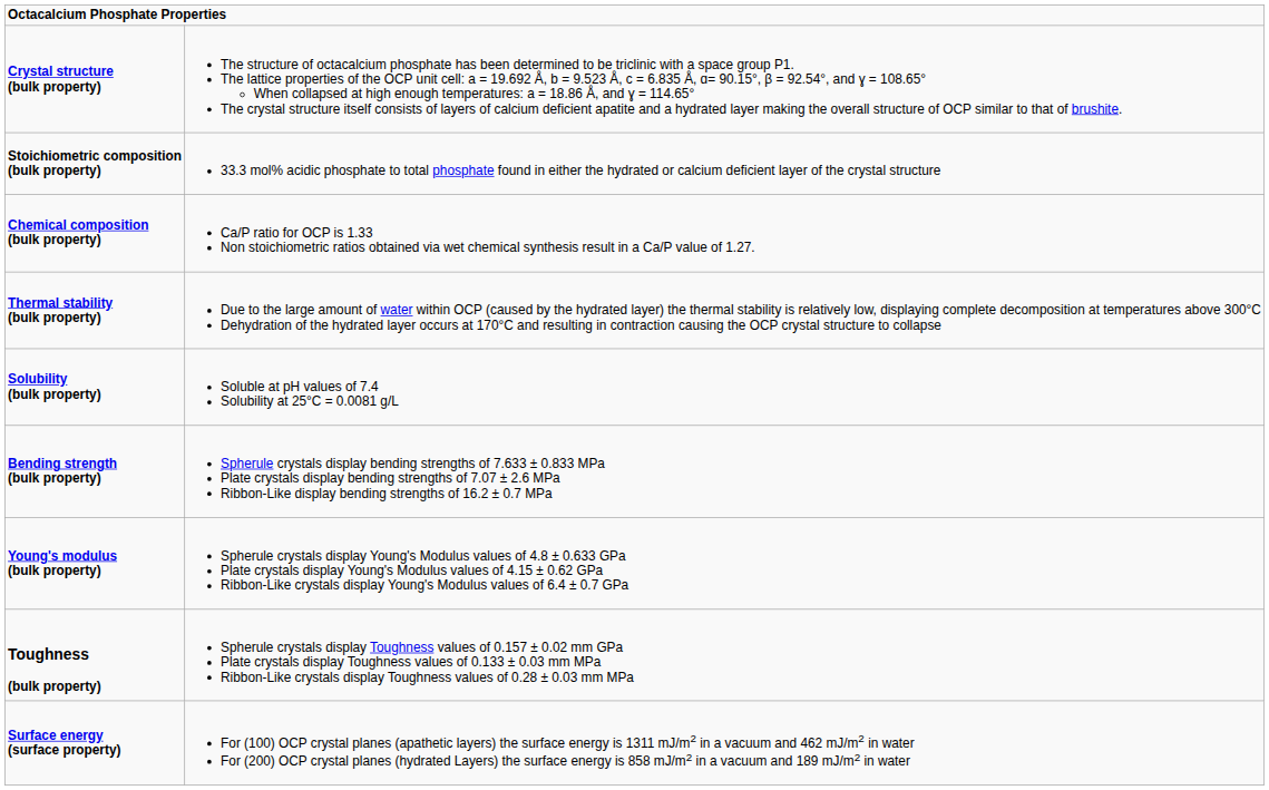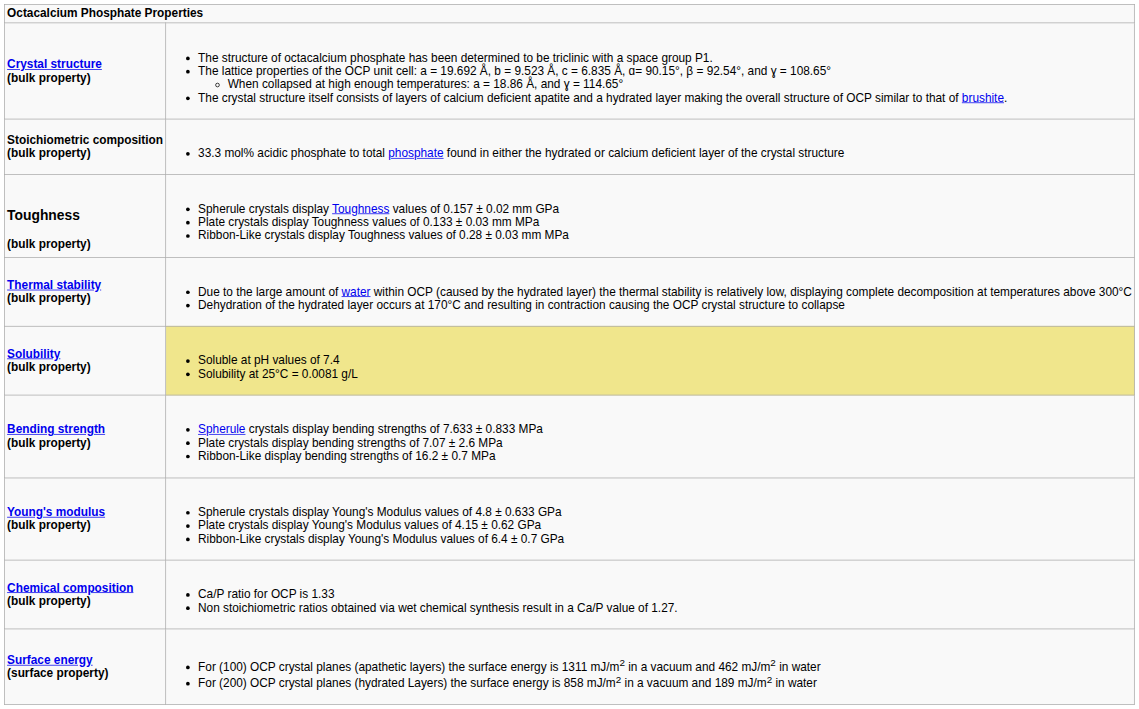rows swapped: Chemical composition (bulk property) <-> Toughness(bulk property)
Solubility (bulk property) | column 2: no background -> khaki background
